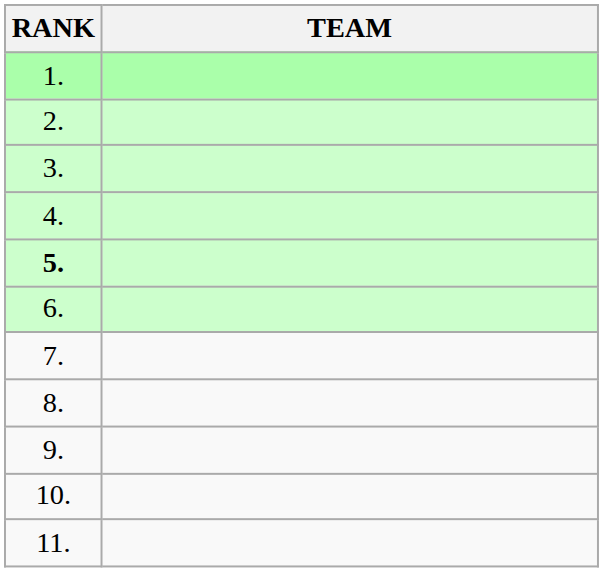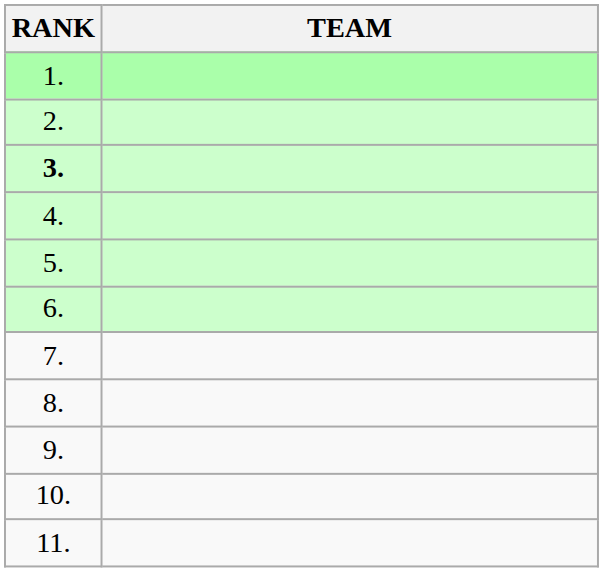3. | RANK: normal -> bold
5. | RANK: bold -> normal
